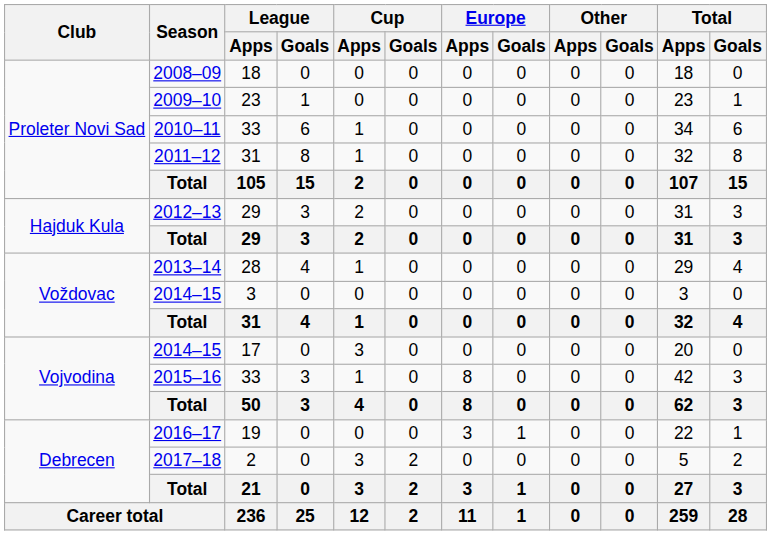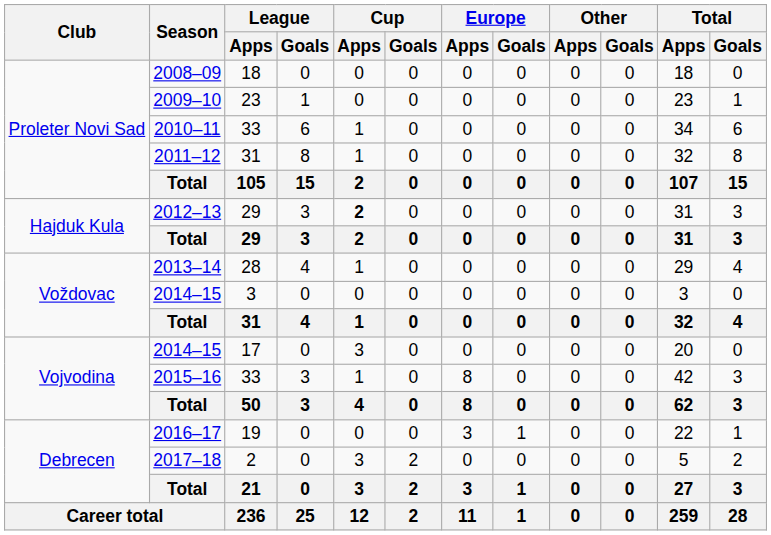2012–13 | Cup / Apps: normal -> bold
